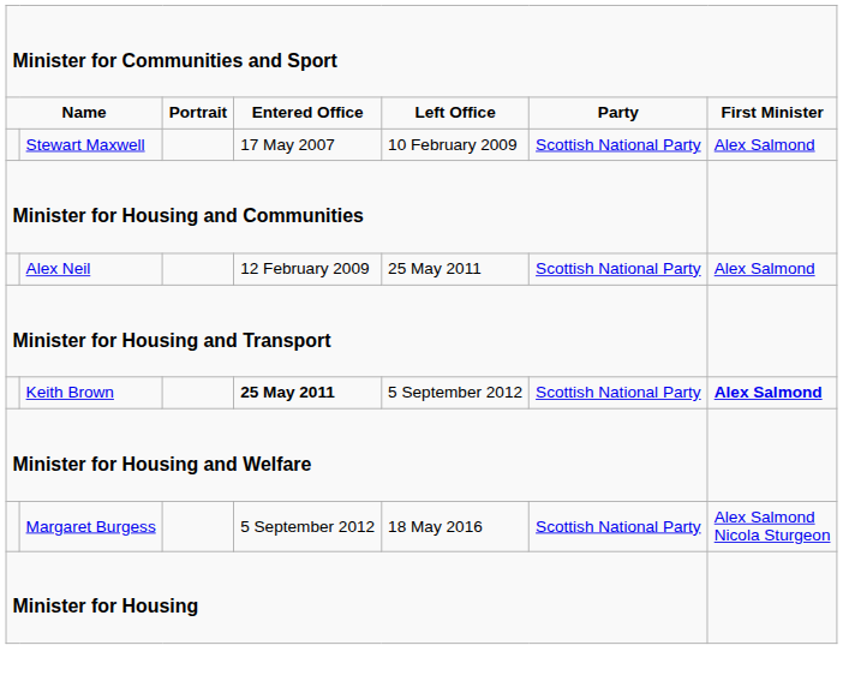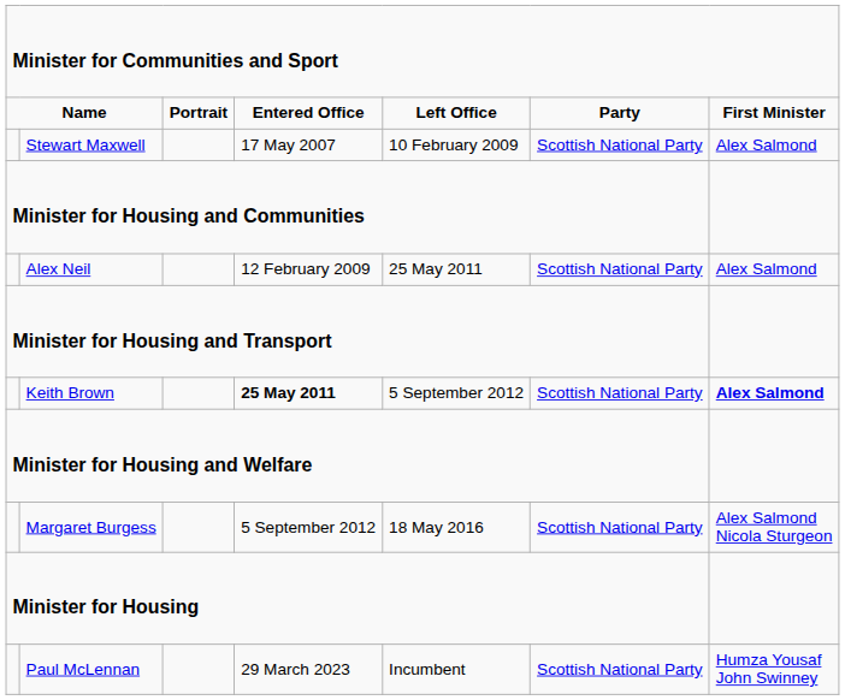+ row: Paul McLennan | 29 March 2023 | Incumbent | Scottish National Party | Humza Yousaf John Swinney
